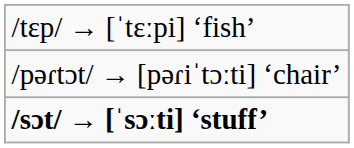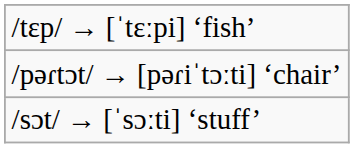row 3 | column 1: bold -> normal
